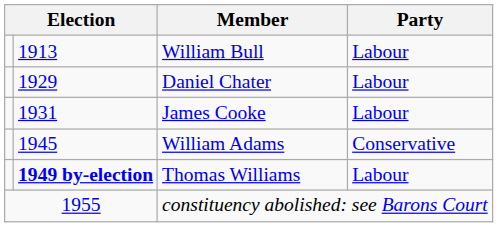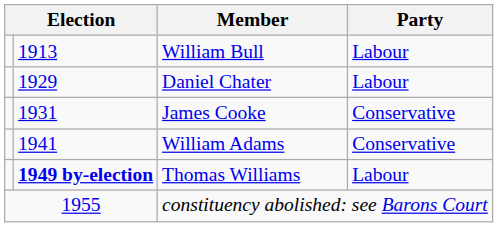James Cooke | Party: Labour -> Conservative
William Adams | column 2: 1945 -> 1941
